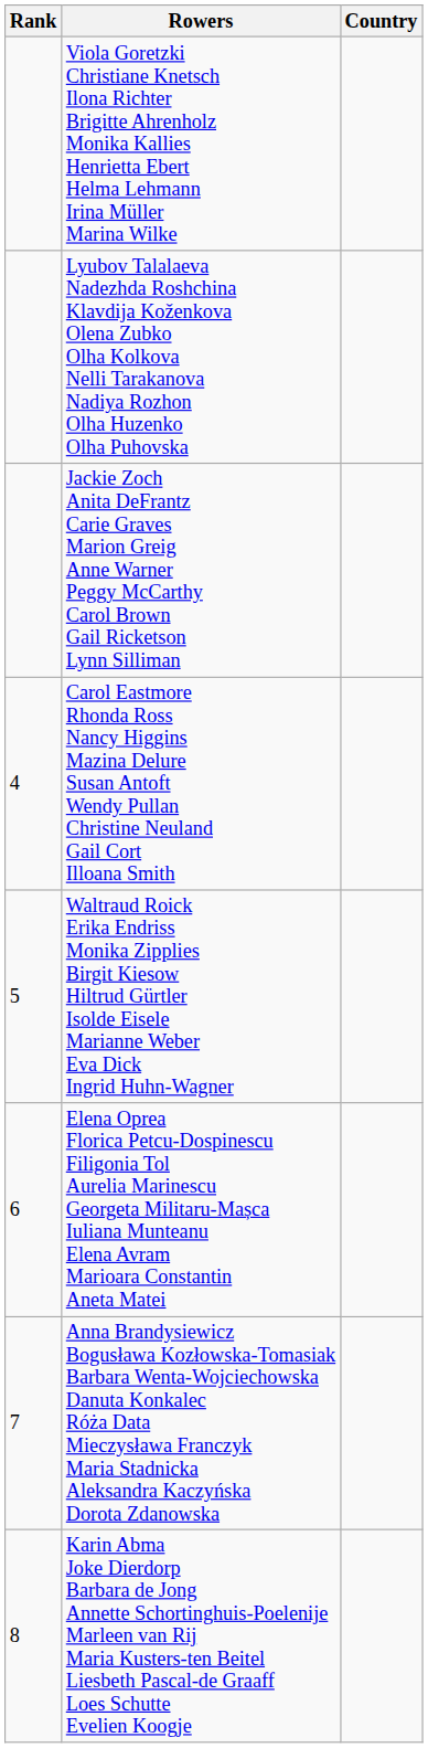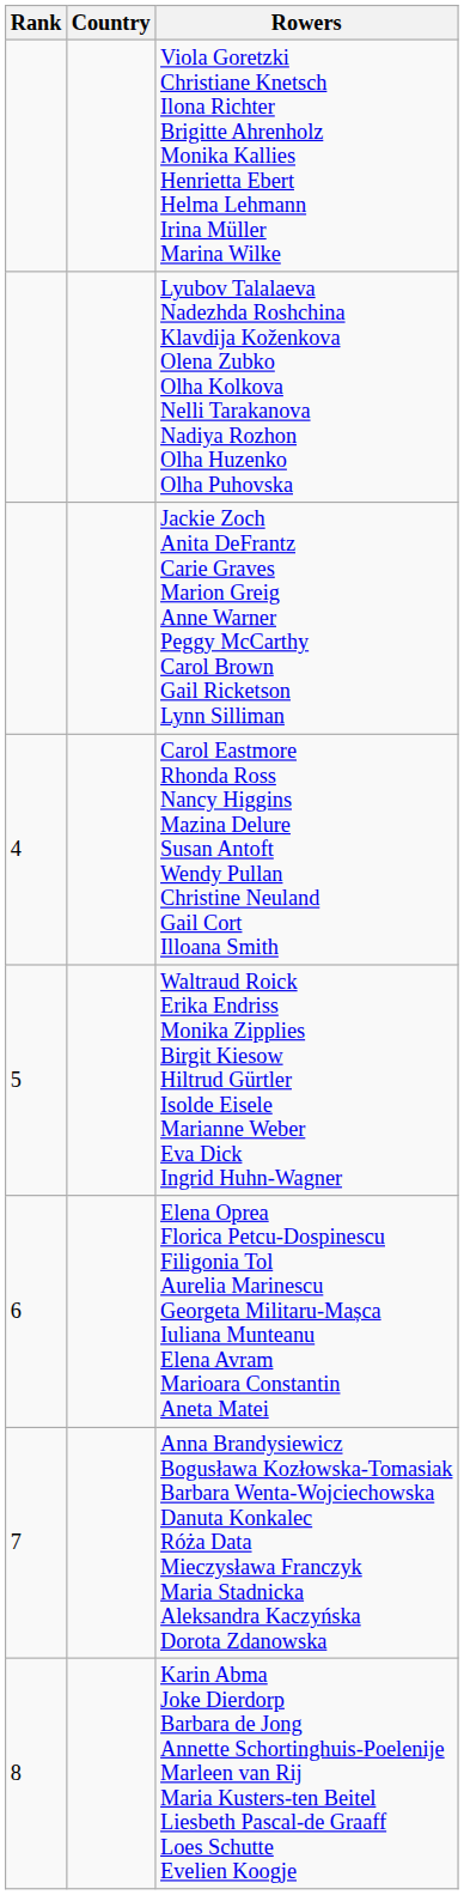columns swapped: Rowers <-> Country
